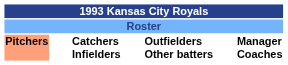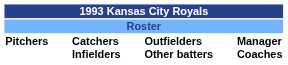Pitchers | column 1: lightsalmon background -> no background
